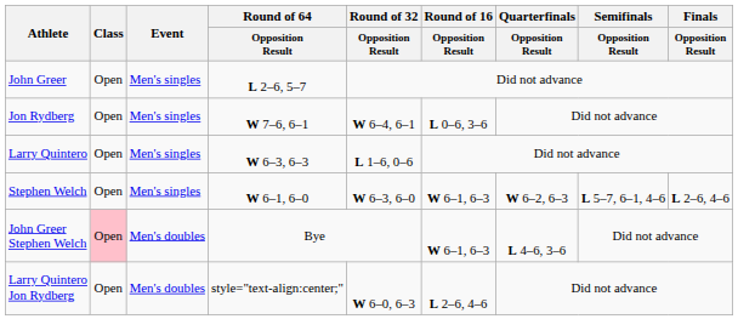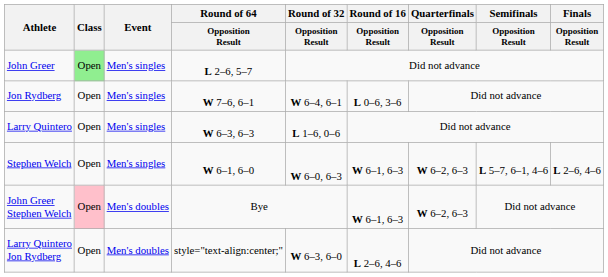John Greer | Class: no background -> lightgreen background
Stephen Welch | Round of 32 / Opposition Result: W 6–3, 6–0 -> W 6–0, 6–3
John Greer Stephen Welch | Quarterfinals / Opposition Result: L 4–6, 3–6 -> W 6–2, 6–3
Larry Quintero Jon Rydberg | Round of 32 / Opposition Result: W 6–0, 6–3 -> W 6–3, 6–0
